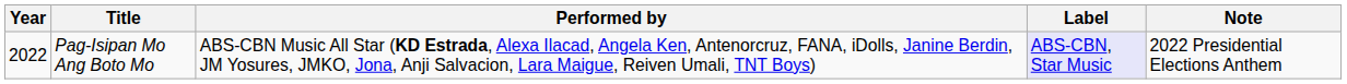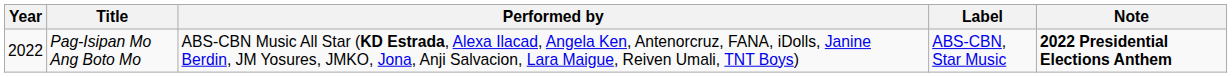row 2 | Label: lavender background -> no background
row 2 | Note: normal -> bold
